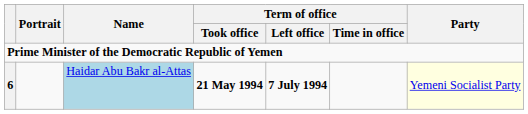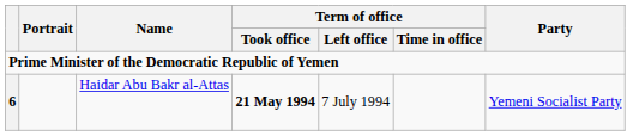6 | Name: lightblue background -> no background
6 | Term of office / Left office: bold -> normal
6 | Party: lightyellow background -> no background
